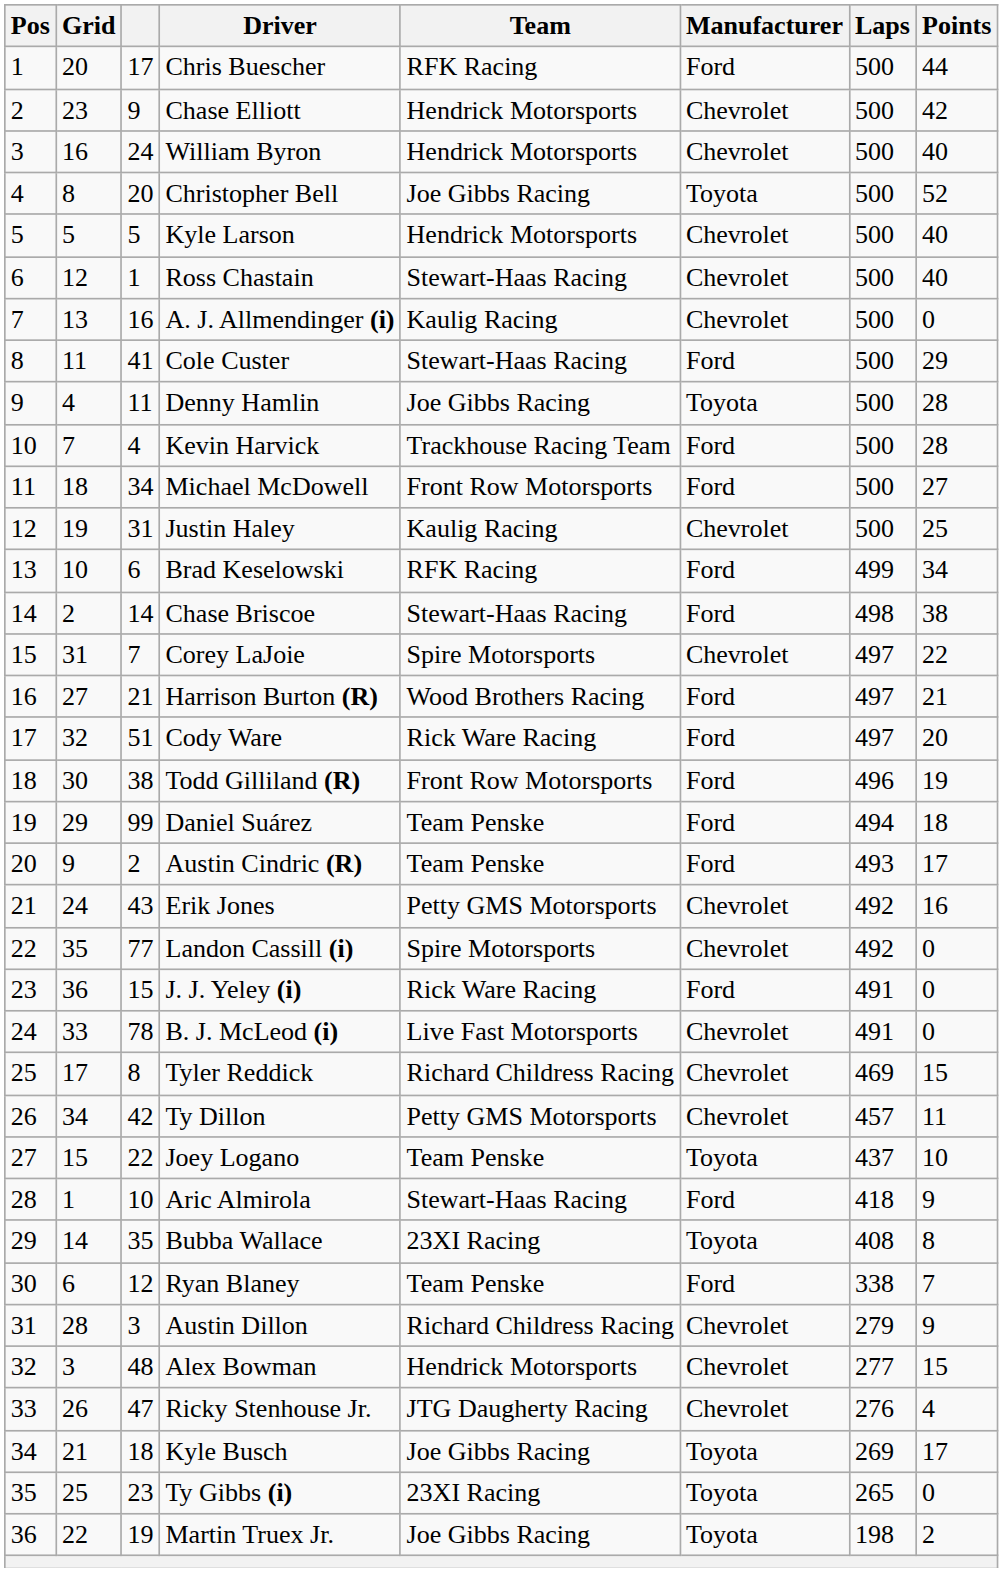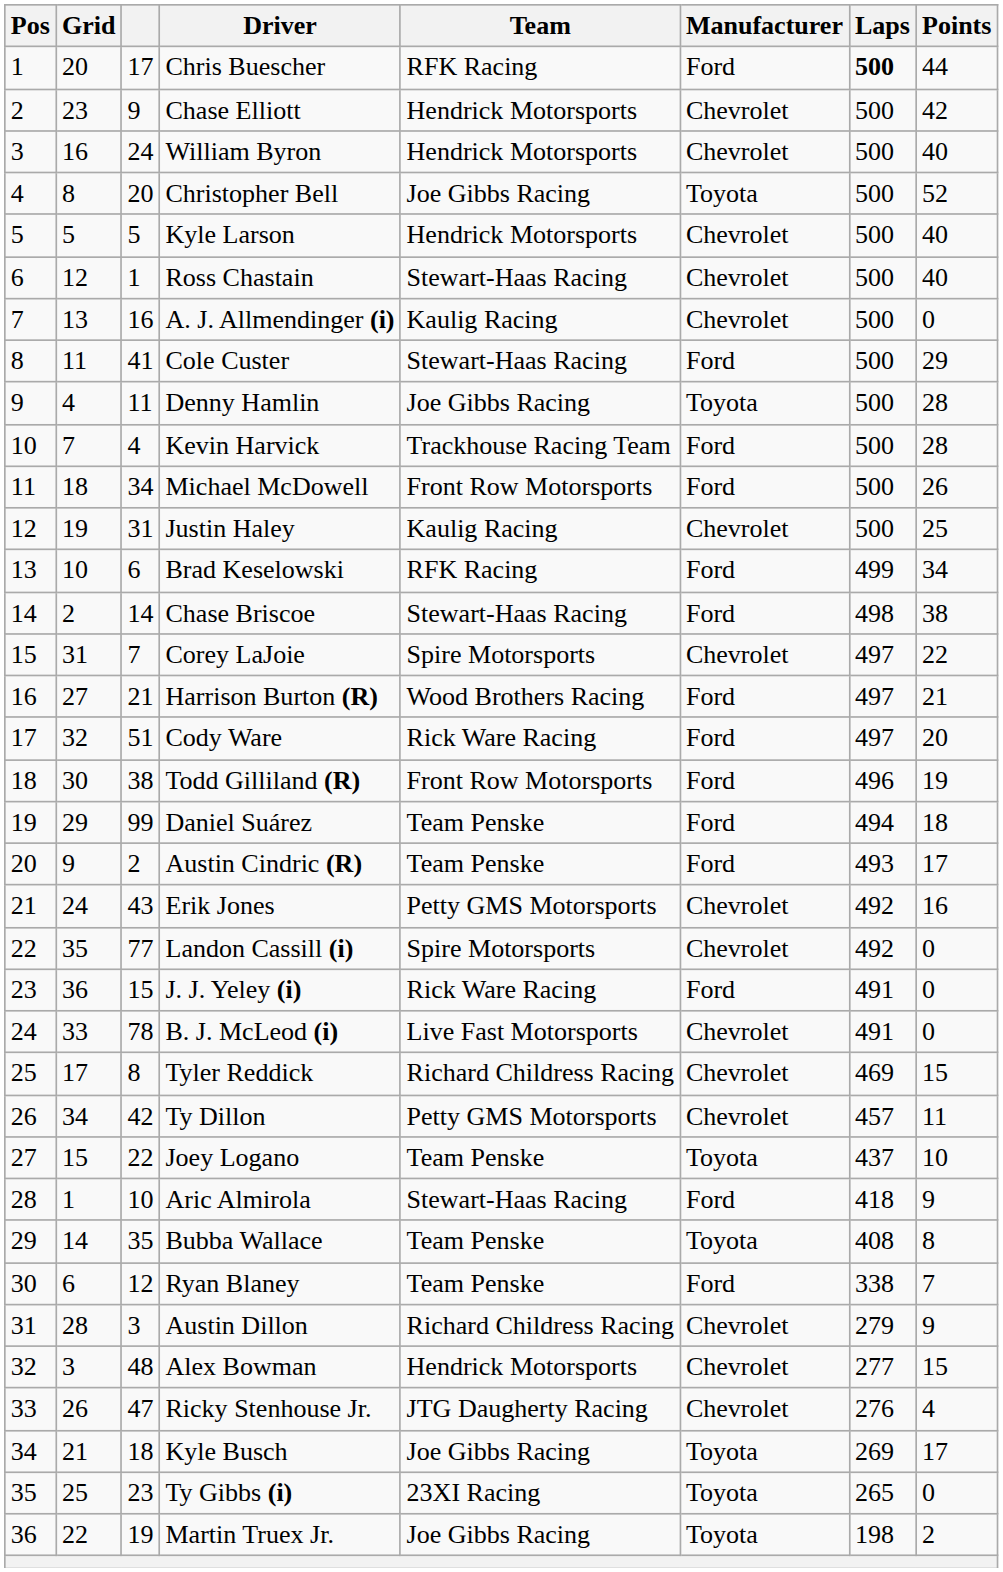Chris Buescher | Laps: normal -> bold
Michael McDowell | Points: 27 -> 26
Bubba Wallace | Team: 23XI Racing -> Team Penske
